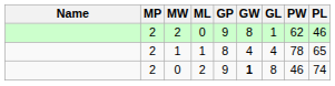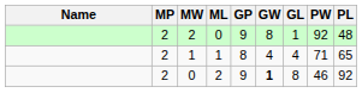row 2 | PW: 62 -> 92
row 2 | PL: 46 -> 48
row 3 | PW: 78 -> 71
row 4 | PL: 74 -> 92
